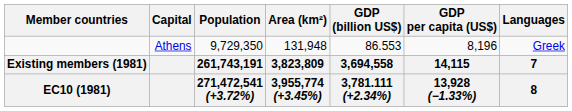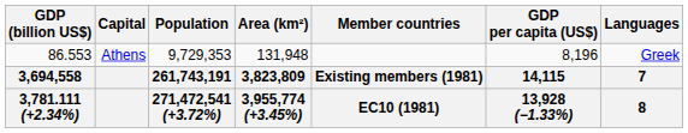columns swapped: Member countries <-> GDP (billion US$)
Athens | Population: 9,729,350 -> 9,729,353
